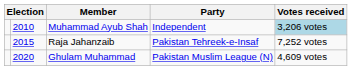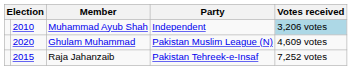rows swapped: Raja Jahanzaib <-> Ghulam Muhammad
